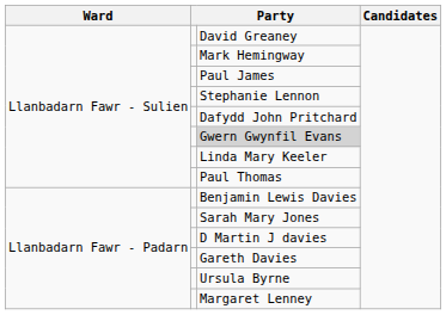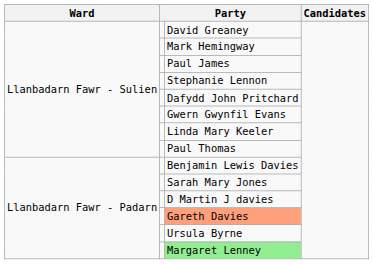Gwern Gwynfil Evans | column 3: lightgrey background -> no background
Gareth Davies | column 3: no background -> lightsalmon background
Margaret Lenney | column 3: no background -> lightgreen background
